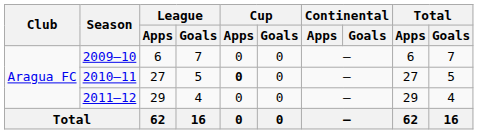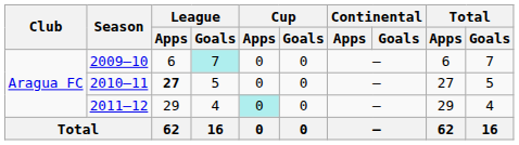2009–10 | League / Goals: no background -> paleturquoise background
2010–11 | League / Apps: normal -> bold
2010–11 | Cup / Apps: bold -> normal
2011–12 | Cup / Apps: no background -> paleturquoise background
